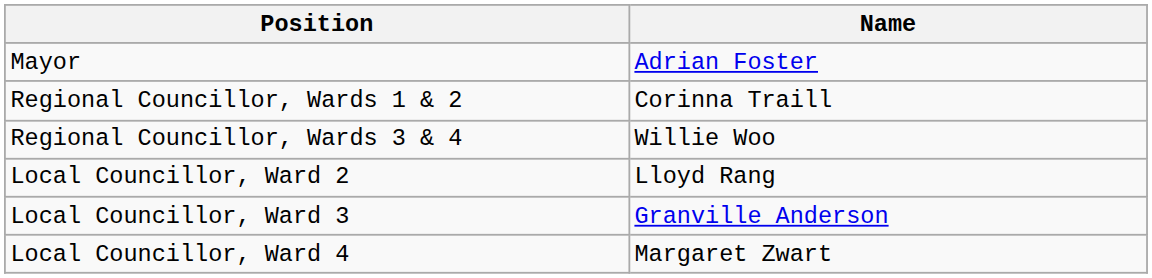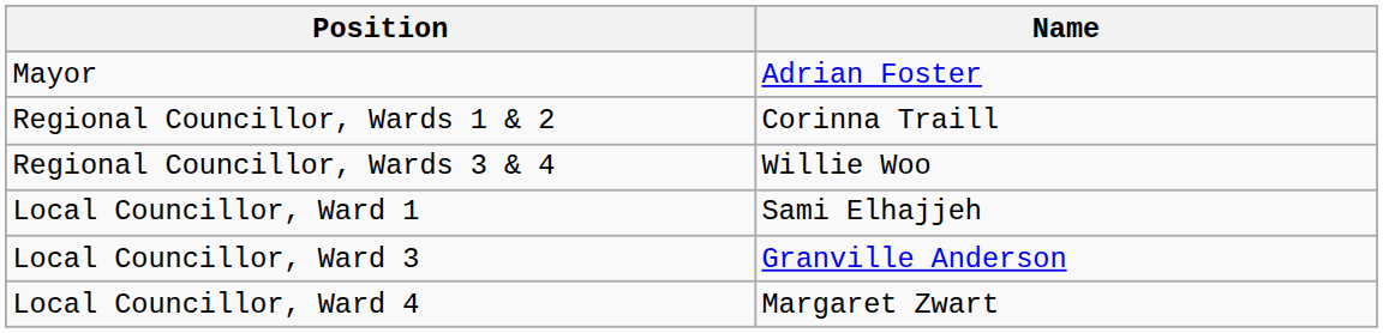+ row: Local Councillor, Ward 1 | Sami Elhajjeh
- row: Local Councillor, Ward 2 | Lloyd Rang
